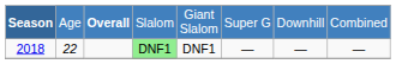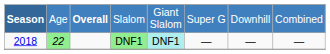2018 | column 2: no background -> lightgreen background
2018 | column 5: no background -> paleturquoise background
